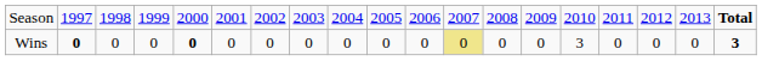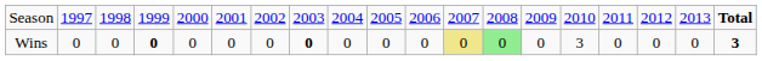Wins | column 2: bold -> normal
Wins | column 4: normal -> bold
Wins | column 5: bold -> normal
Wins | column 8: normal -> bold
Wins | column 13: no background -> lightgreen background
